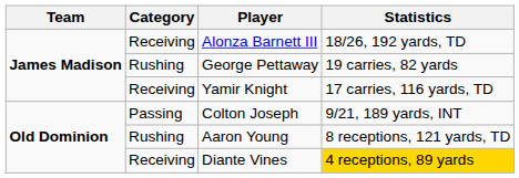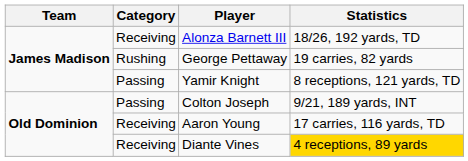Yamir Knight | Category: Receiving -> Passing
Yamir Knight | Statistics: 17 carries, 116 yards, TD -> 8 receptions, 121 yards, TD
Aaron Young | Category: Rushing -> Receiving
Aaron Young | Statistics: 8 receptions, 121 yards, TD -> 17 carries, 116 yards, TD
